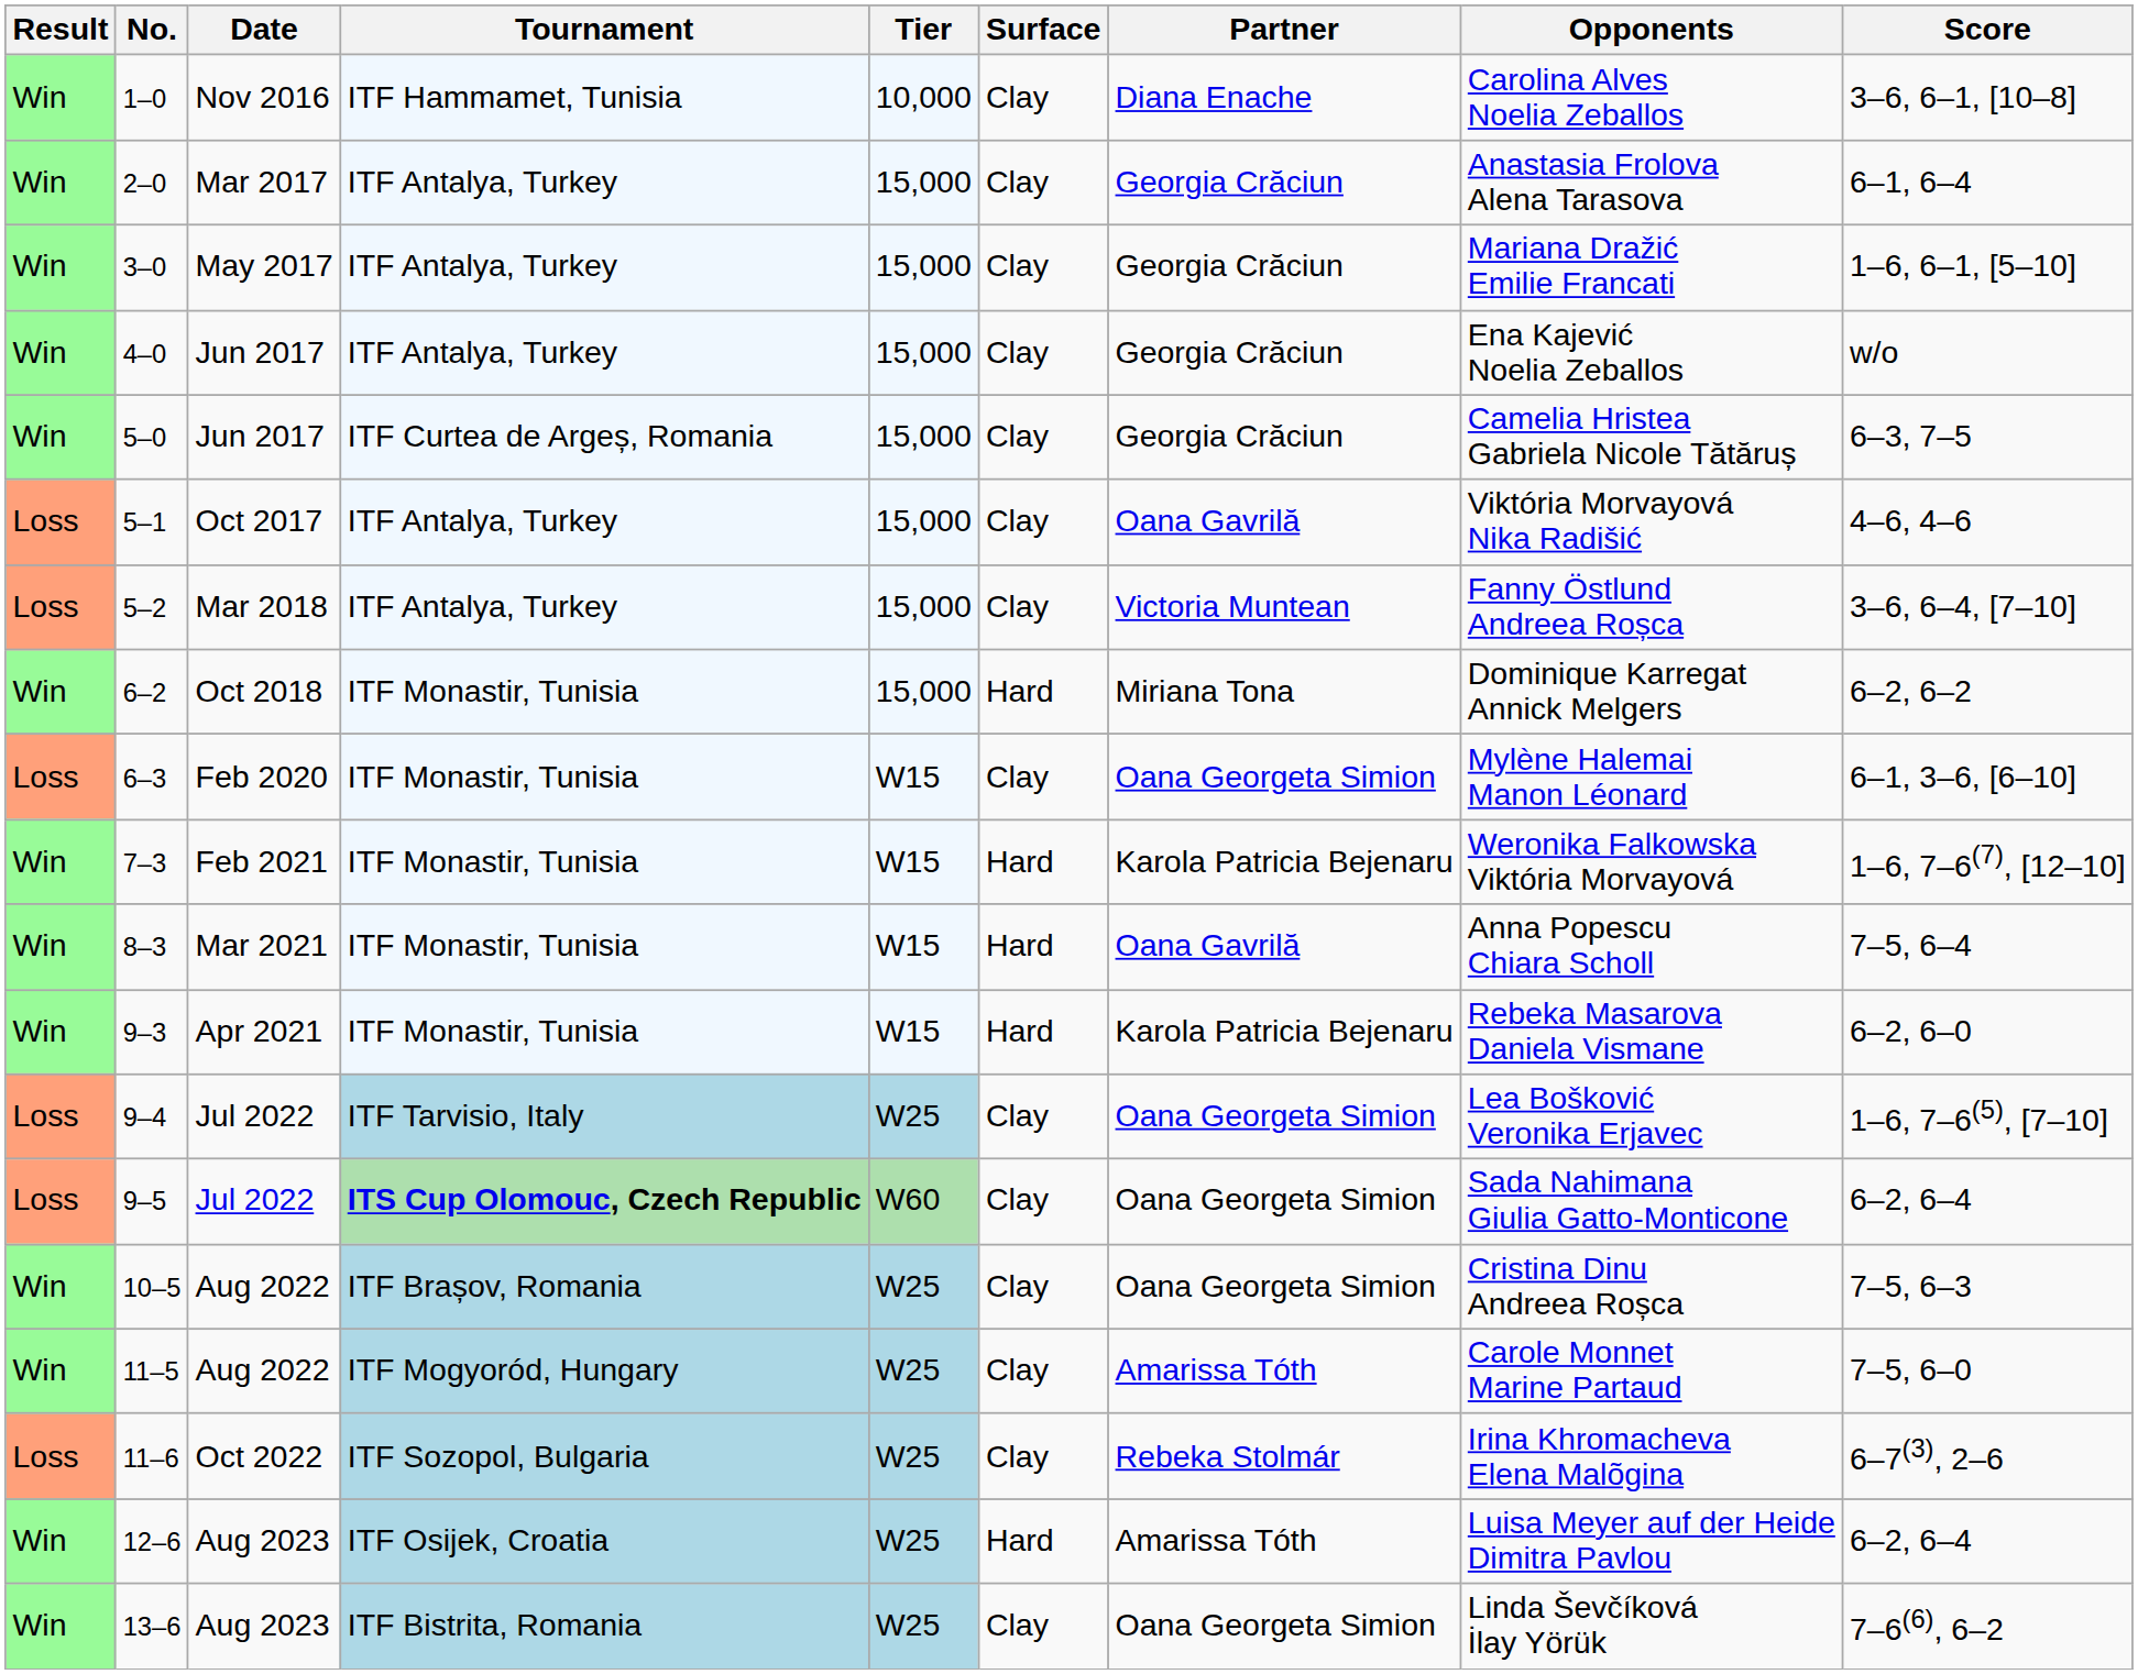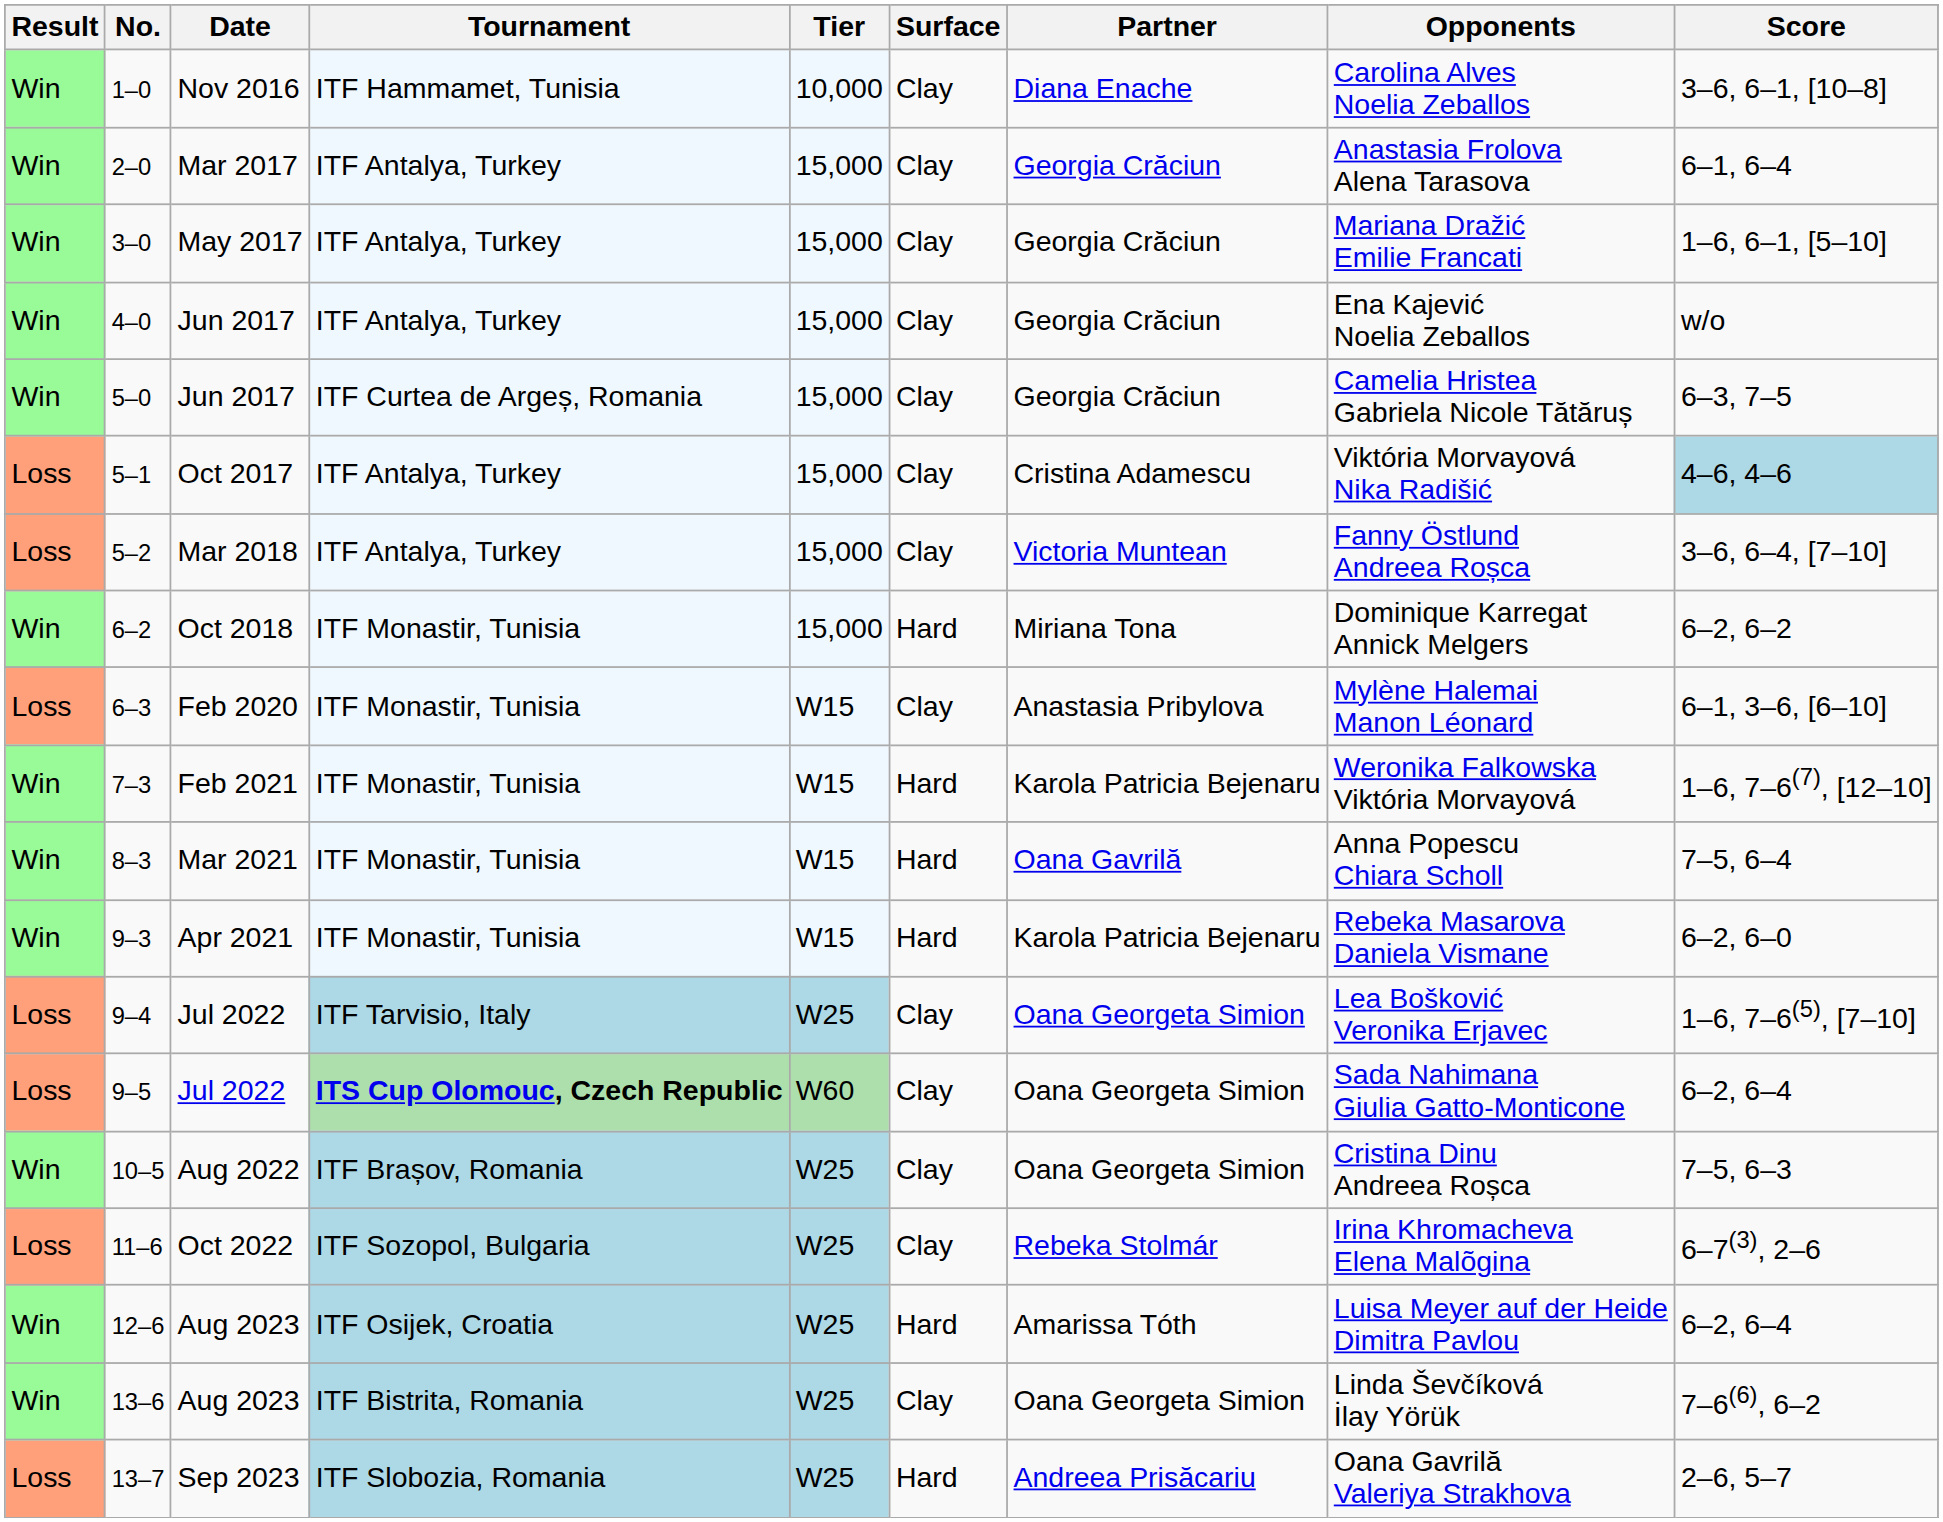5–1 | Partner: Oana Gavrilă -> Cristina Adamescu
5–1 | Score: no background -> lightblue background
6–3 | Partner: Oana Georgeta Simion -> Anastasia Pribylova
- row: Win | 11–5 | Aug 2022 | ITF Mogyoród, Hungary | W25 | Clay | Amarissa Tóth | Carole Monnet Marine Partaud | 7–5, 6–0
+ row: Loss | 13–7 | Sep 2023 | ITF Slobozia, Romania | W25 | Hard | Andreea Prisăcariu | Oana Gavrilă Valeriya Strakhova | 2–6, 5–7
